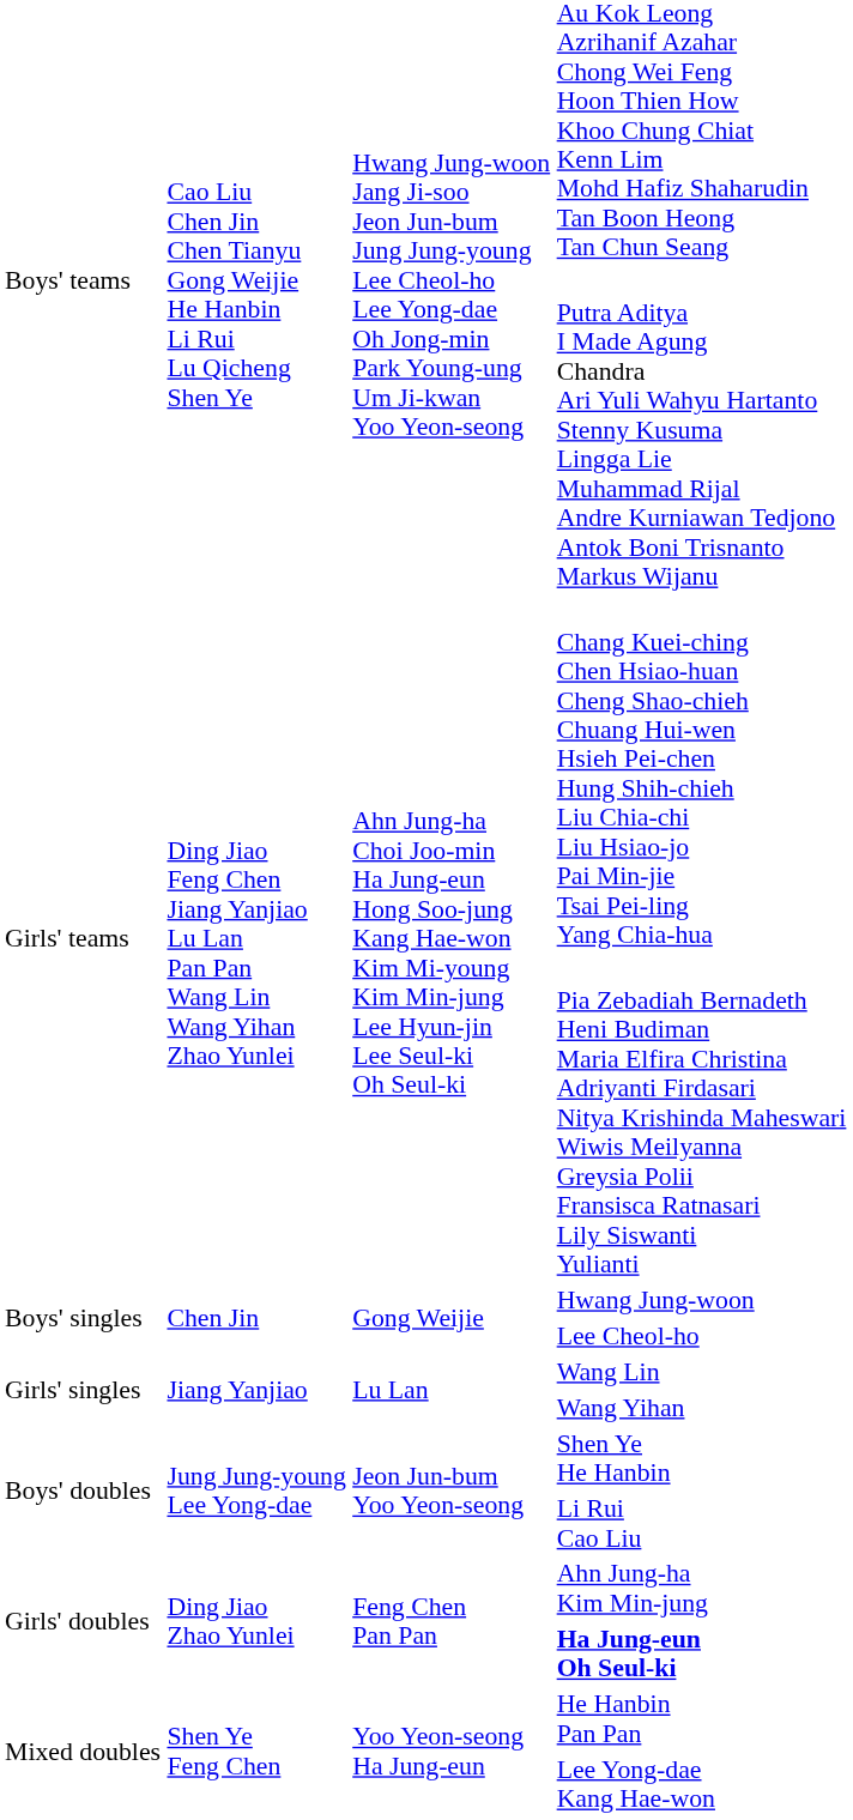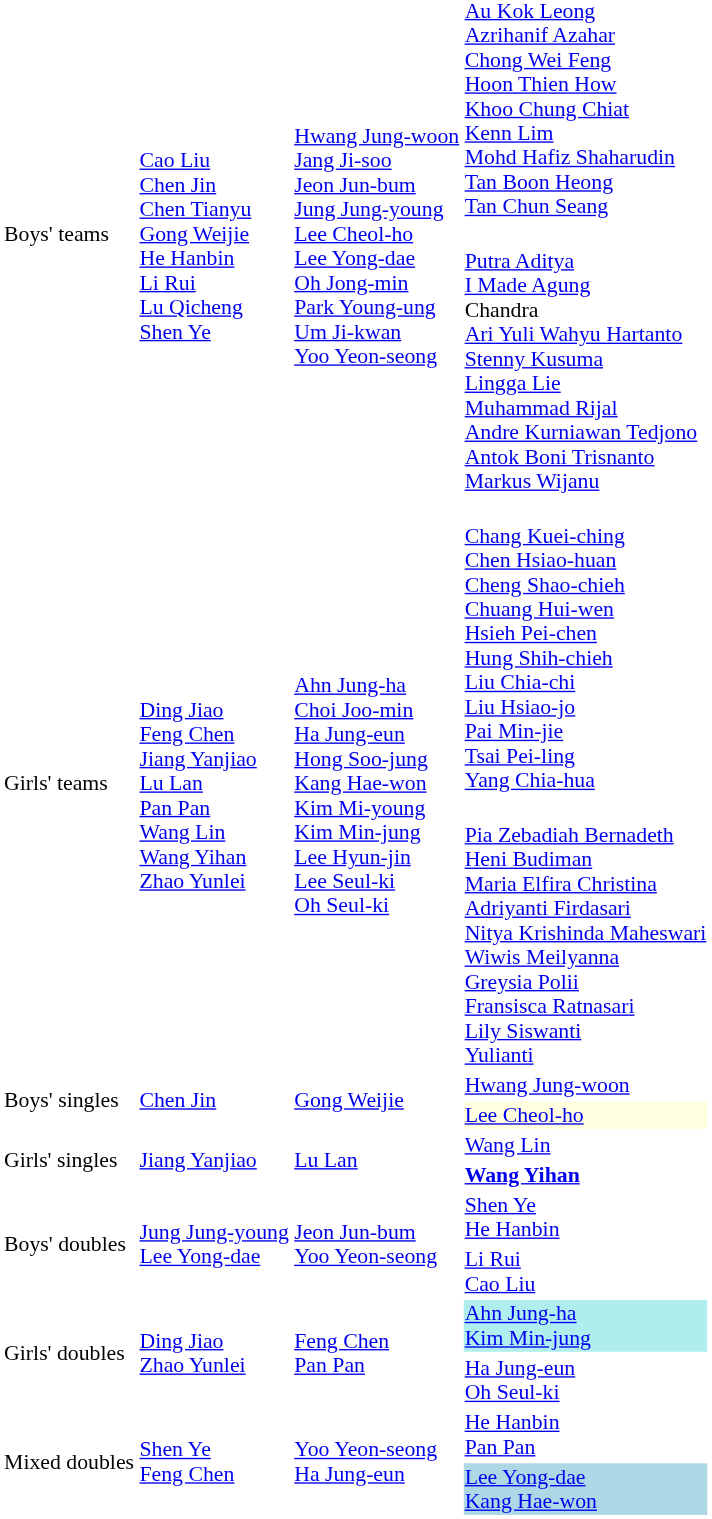Lee Cheol-ho | column 4: no background -> lightyellow background
Wang Yihan | column 4: normal -> bold
Ahn Jung-ha Kim Min-jung | column 4: no background -> paleturquoise background
Ha Jung-eun Oh Seul-ki | column 4: bold -> normal
Lee Yong-dae Kang Hae-won | column 4: no background -> lightblue background
